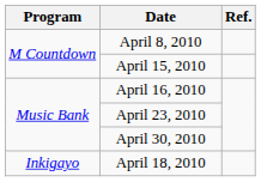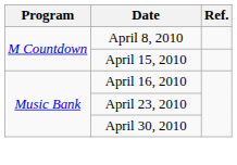- row: Inkigayo | April 18, 2010
